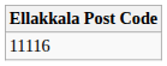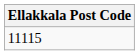row 2 | column 1: 11116 -> 11115
